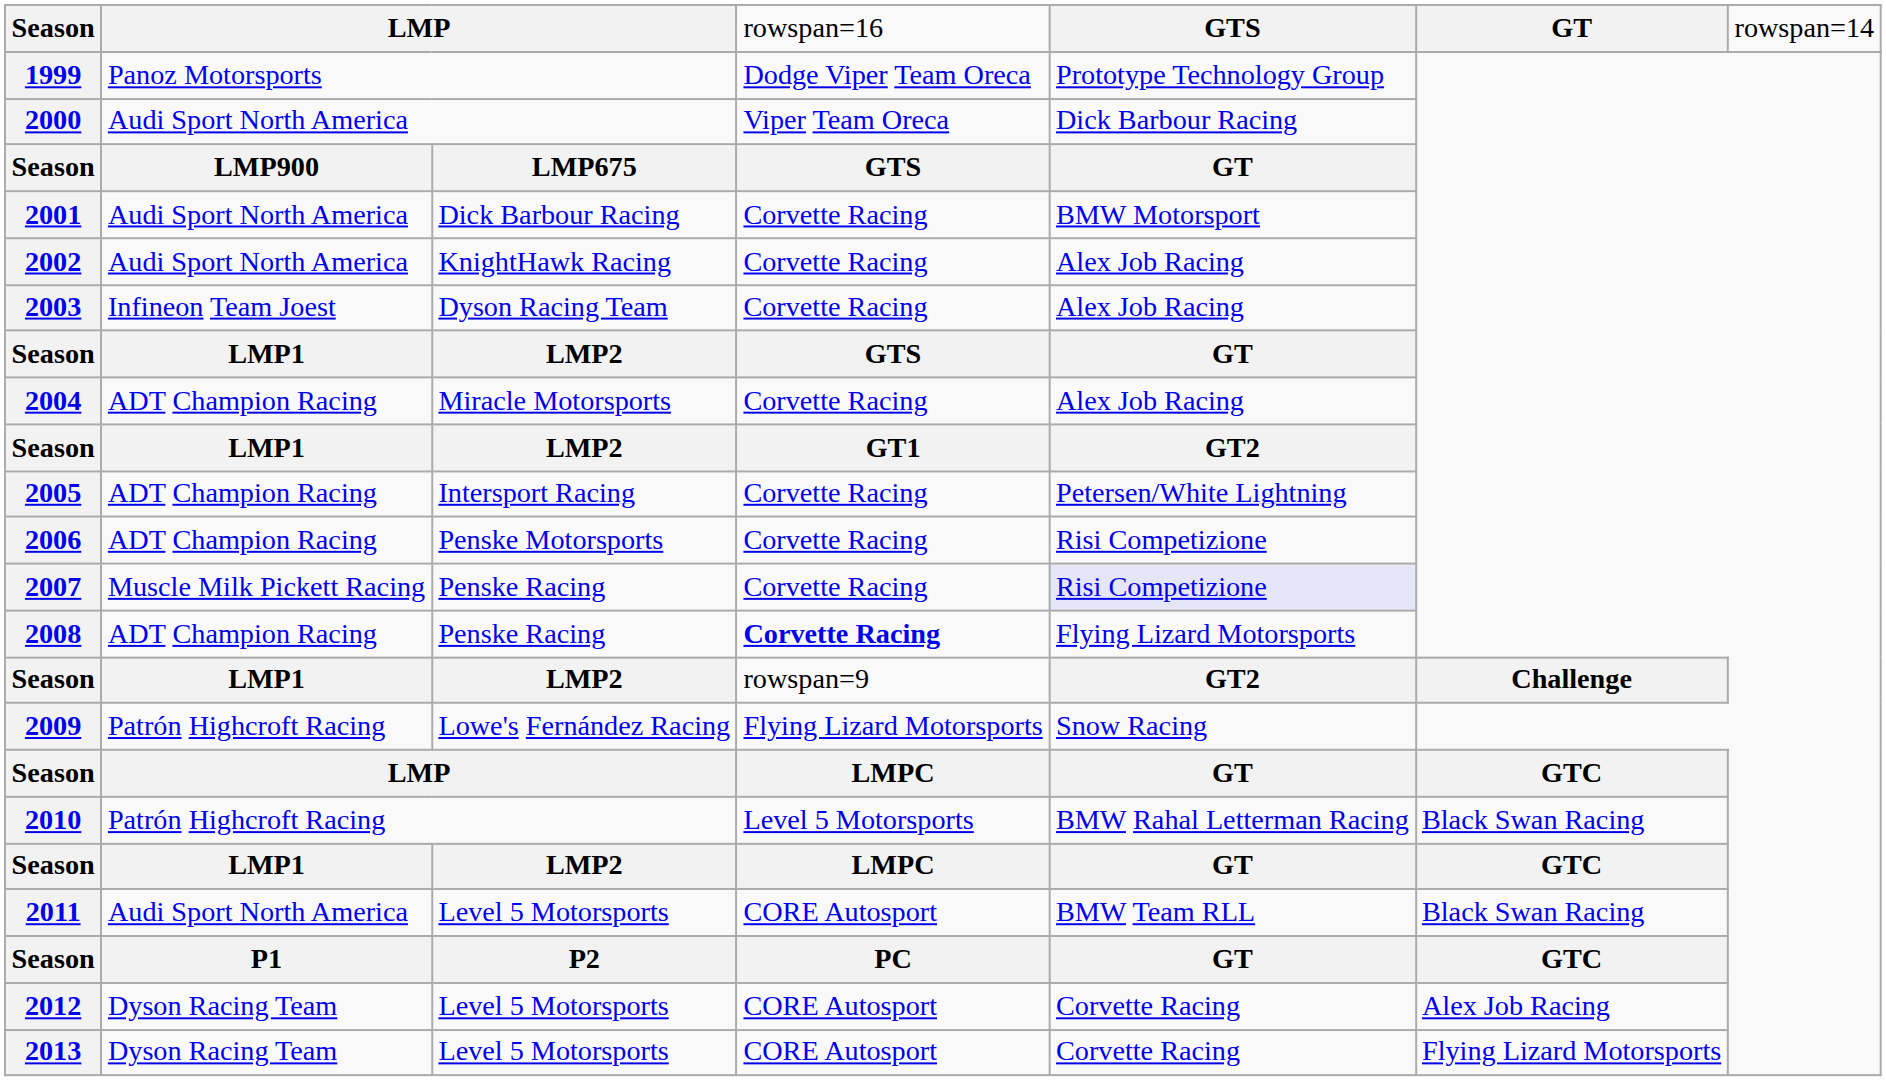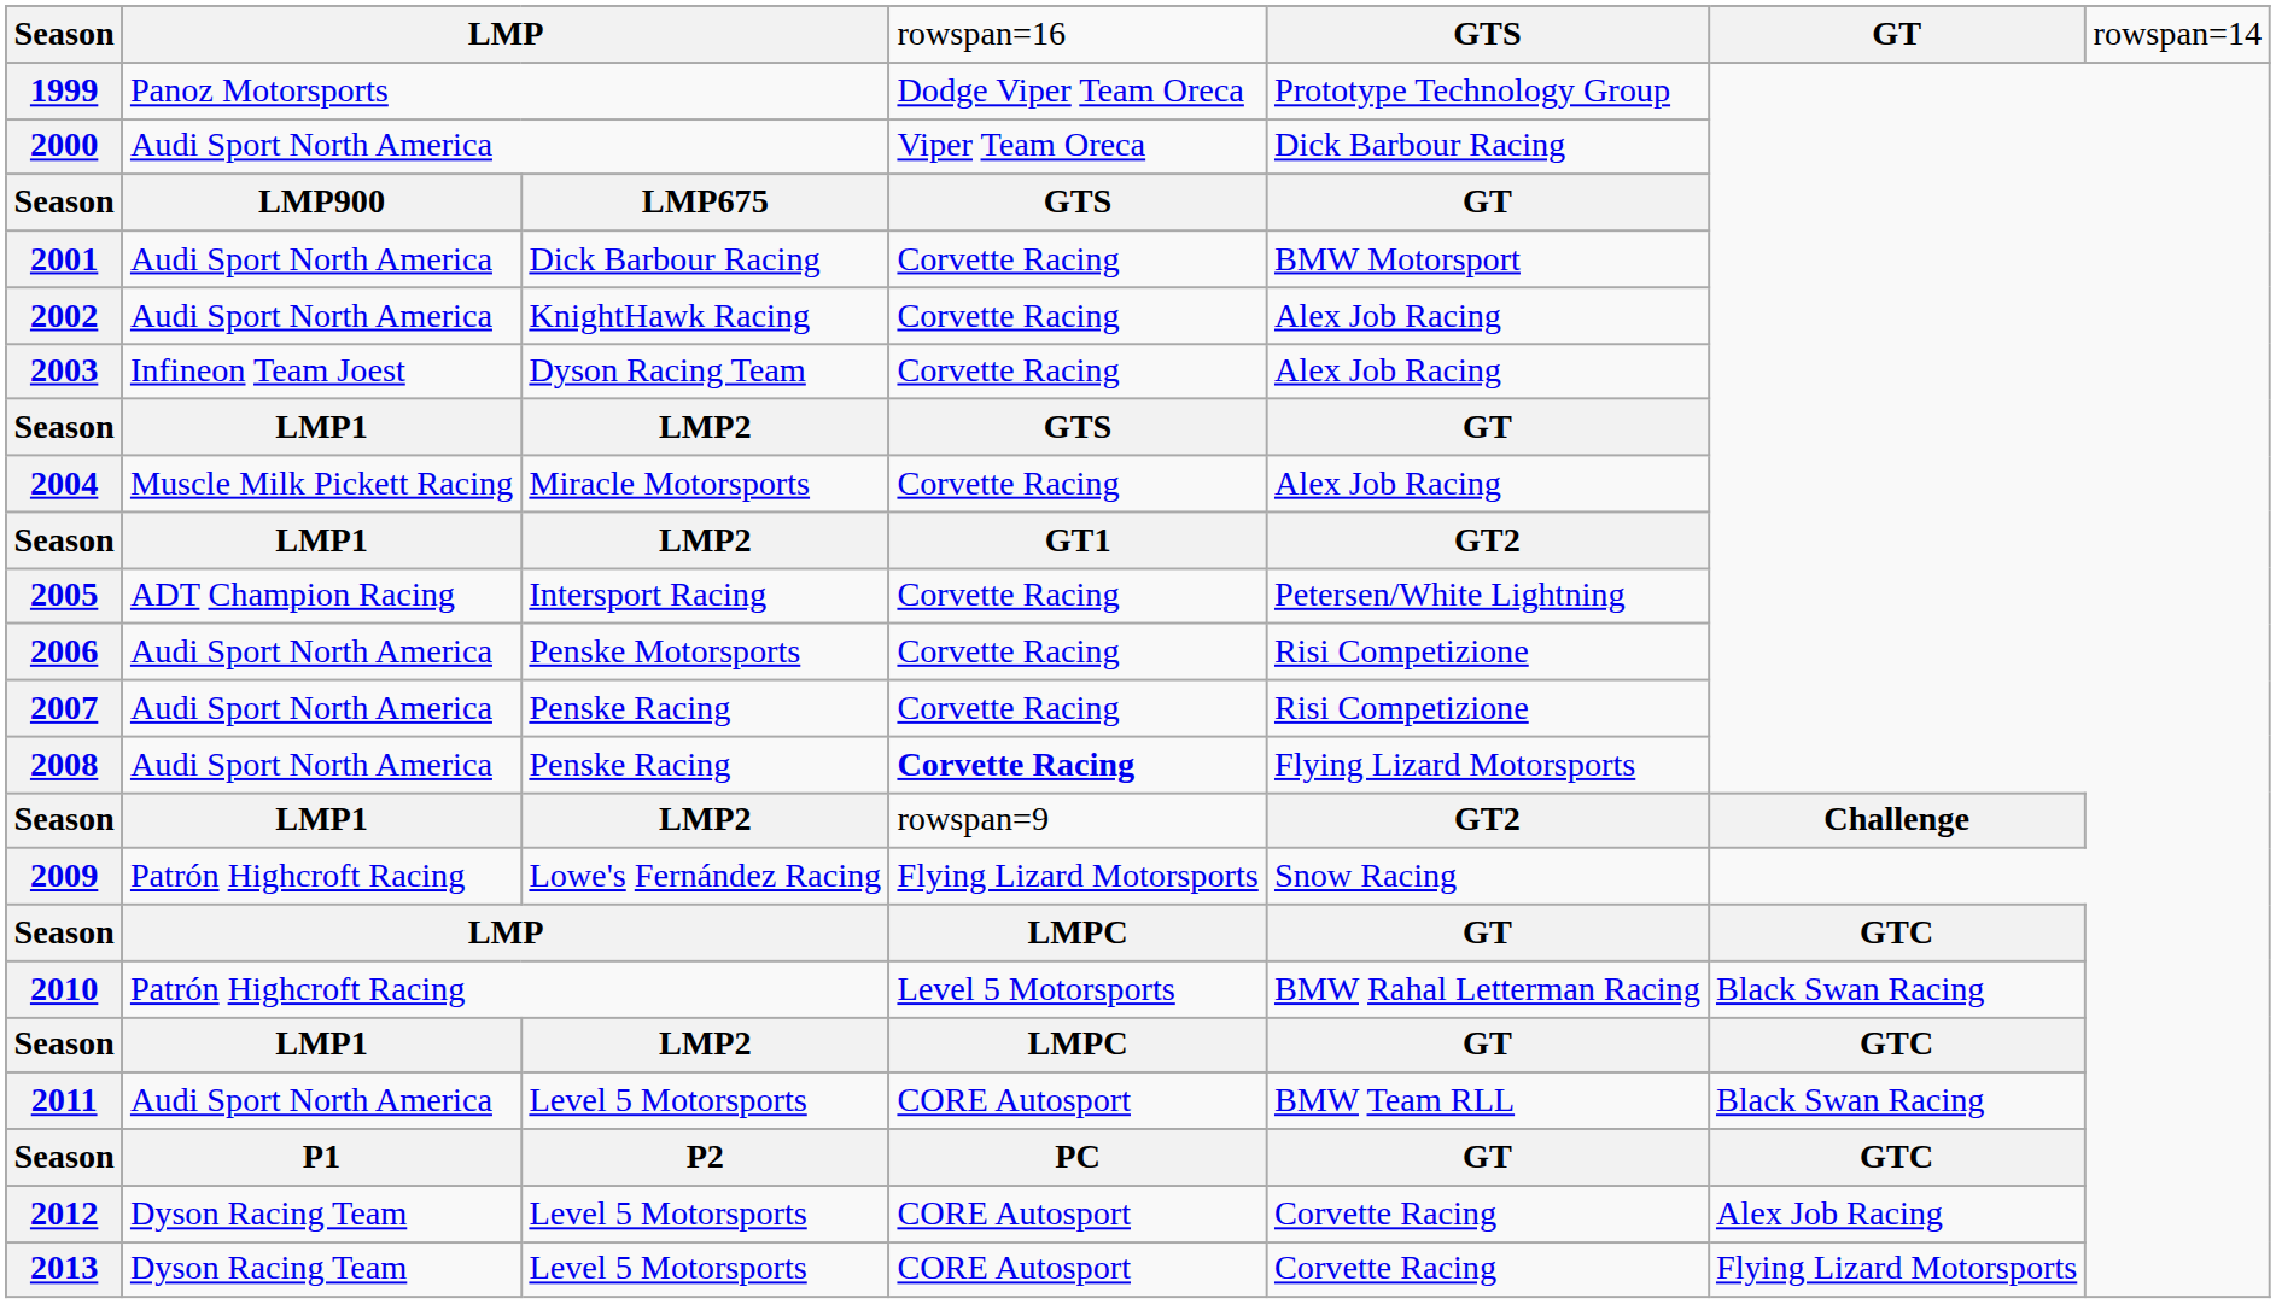2004 | column 2: ADT Champion Racing -> Muscle Milk Pickett Racing
2006 | column 2: ADT Champion Racing -> Audi Sport North America
2007 | column 2: Muscle Milk Pickett Racing -> Audi Sport North America
2007 | column 5: lavender background -> no background
2008 | column 2: ADT Champion Racing -> Audi Sport North America
